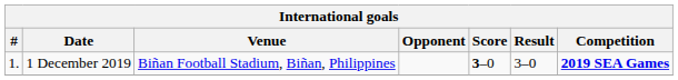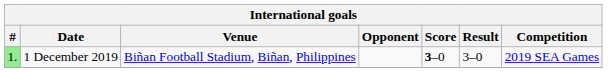1 December 2019 | #: no background -> lightgreen background
1 December 2019 | Competition: bold -> normal
